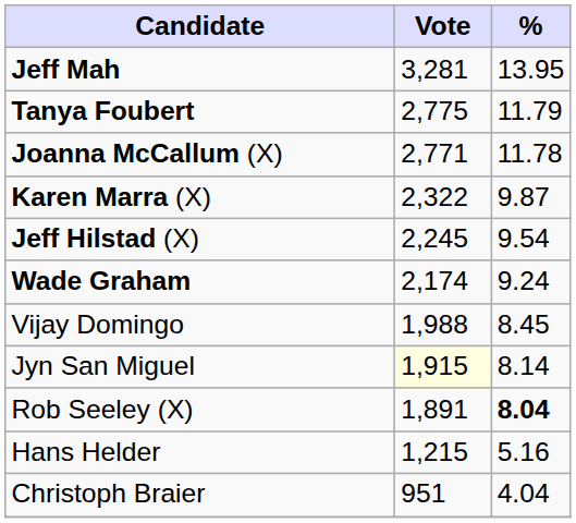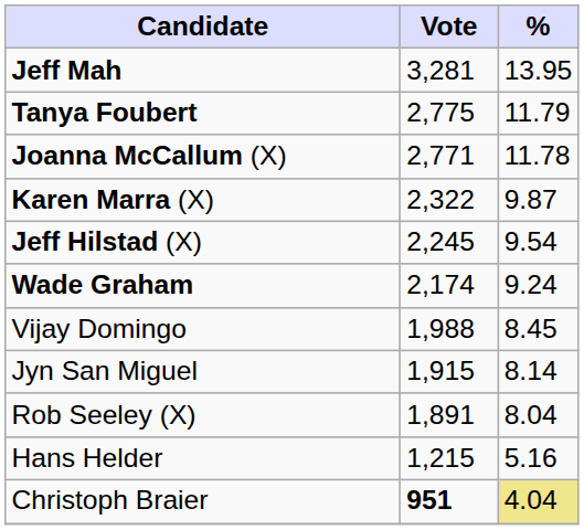Jyn San Miguel | Vote: lightyellow background -> no background
Rob Seeley (X) | %: bold -> normal
Christoph Braier | Vote: normal -> bold
Christoph Braier | %: no background -> khaki background
